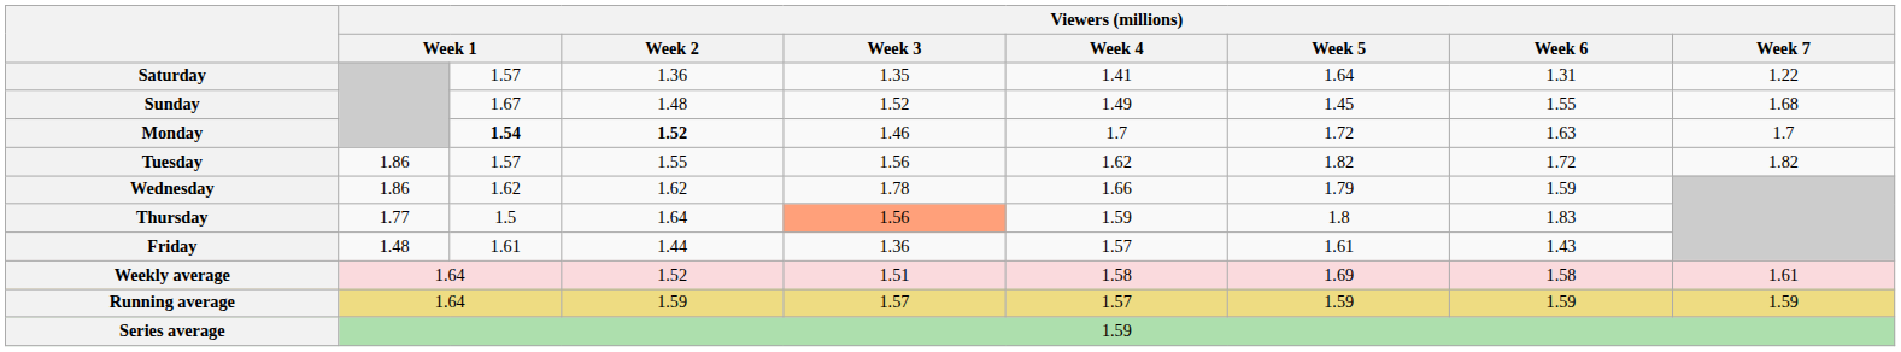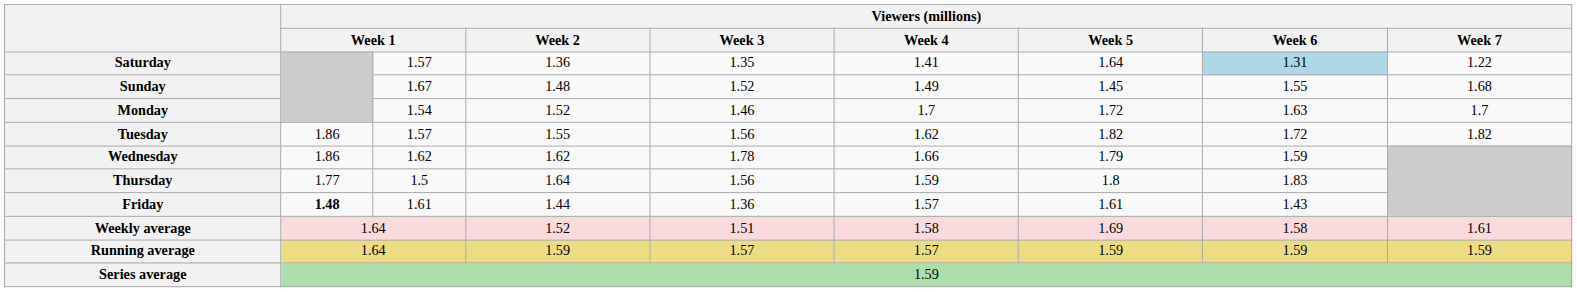Saturday | Viewers (millions) / Week 6: no background -> lightblue background
Monday | column 3: bold -> normal
Monday | Viewers (millions) / Week 2: bold -> normal
Thursday | Viewers (millions) / Week 3: lightsalmon background -> no background
Friday | column 2: normal -> bold
